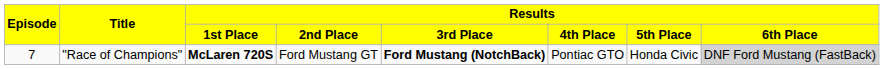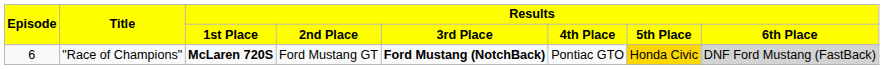"Race of Champions" | Episode: 7 -> 6
"Race of Champions" | Results / 5th Place: no background -> gold background
